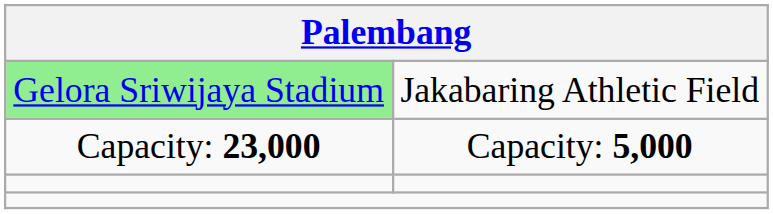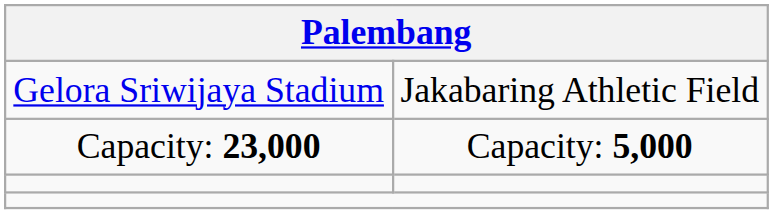row 2 | column 1: lightgreen background -> no background
